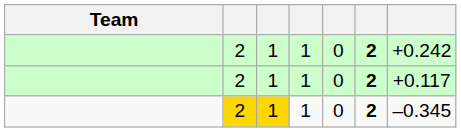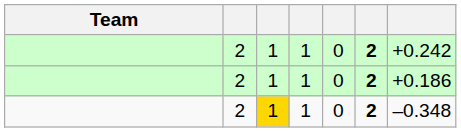row 3 | column 7: +0.117 -> +0.186
row 4 | column 2: gold background -> no background
row 4 | column 7: –0.345 -> –0.348
